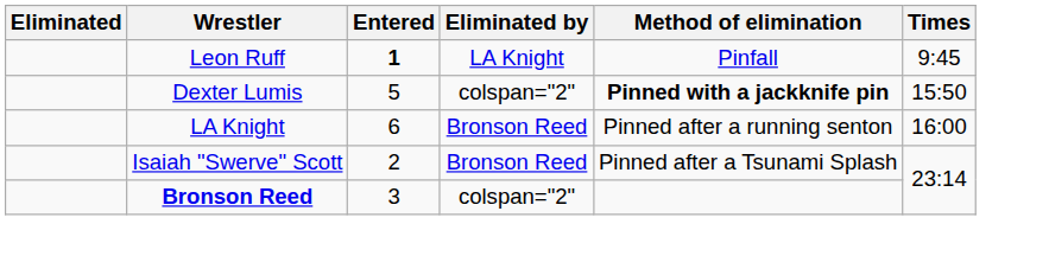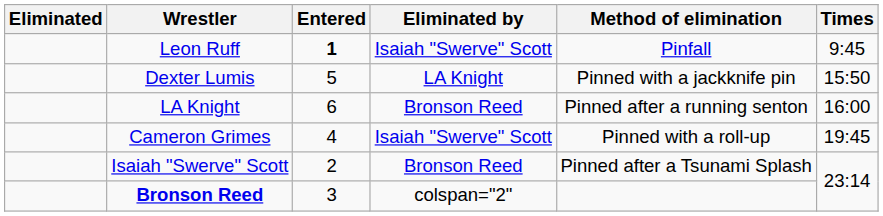Leon Ruff | Eliminated by: LA Knight -> Isaiah "Swerve" Scott
Dexter Lumis | Eliminated by: colspan="2" -> LA Knight
Dexter Lumis | Method of elimination: bold -> normal
+ row: Cameron Grimes | 4 | Isaiah "Swerve" Scott | Pinned with a roll-up | 19:45
